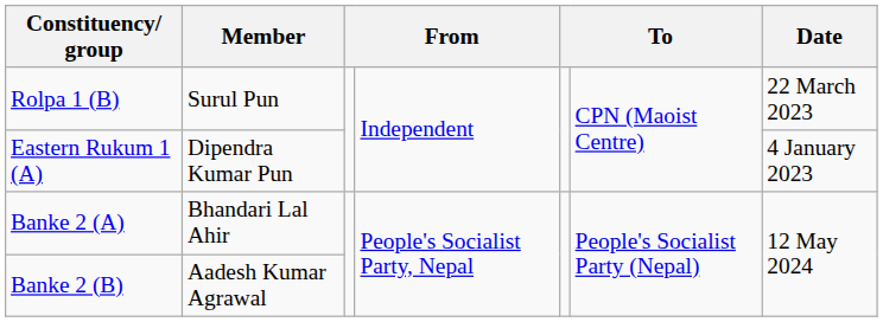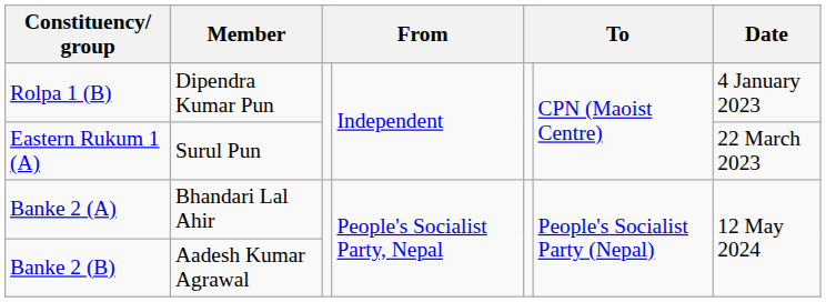Rolpa 1 (B) | Member: Surul Pun -> Dipendra Kumar Pun
Rolpa 1 (B) | Date: 22 March 2023 -> 4 January 2023
Eastern Rukum 1 (A) | Member: Dipendra Kumar Pun -> Surul Pun
Eastern Rukum 1 (A) | Date: 4 January 2023 -> 22 March 2023
